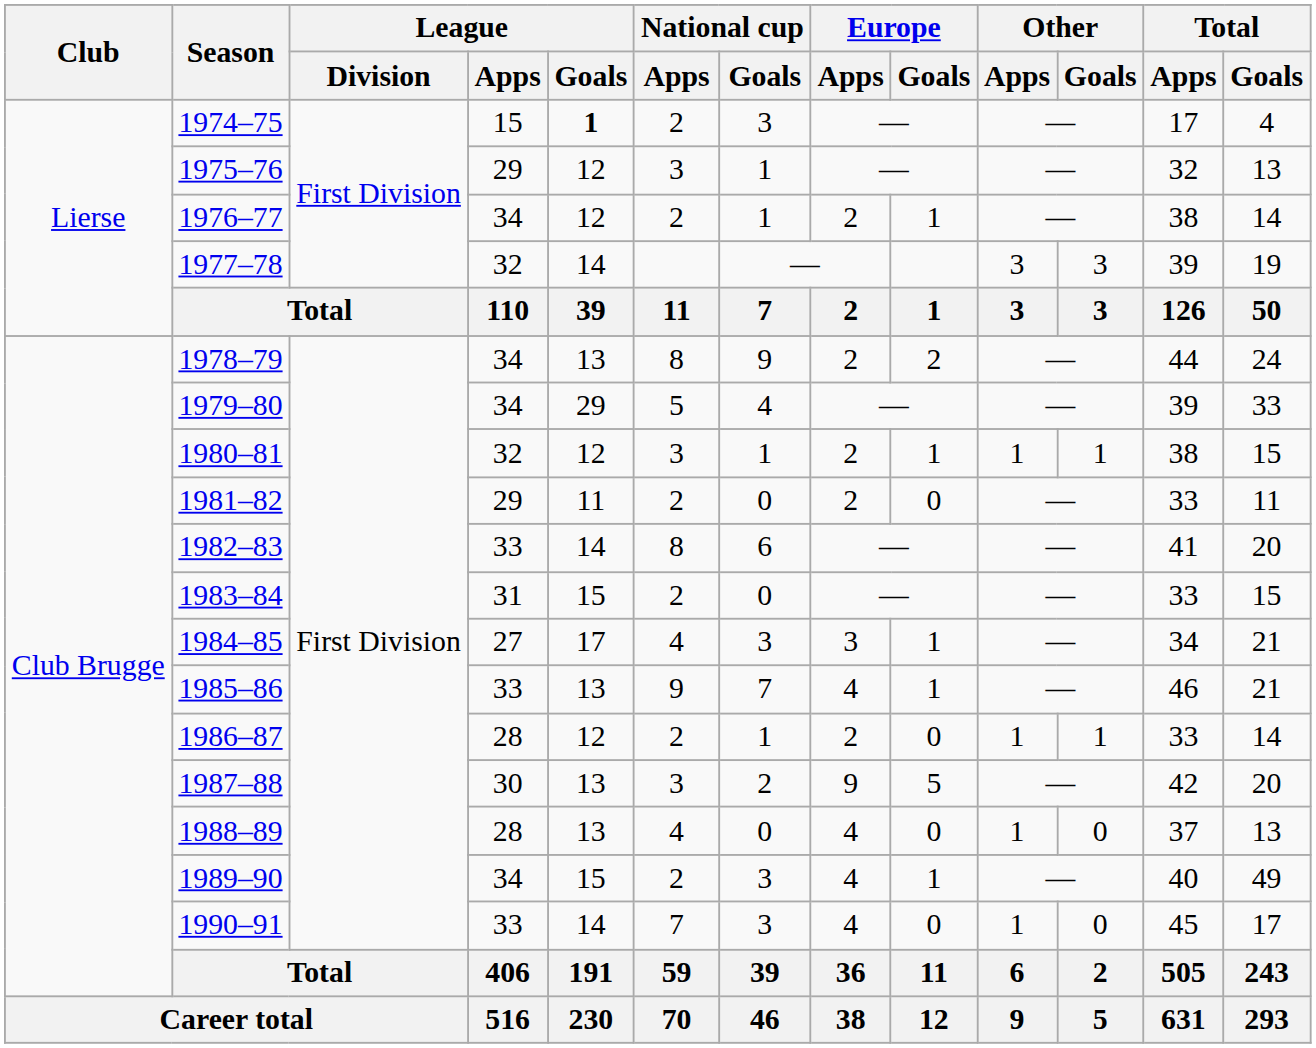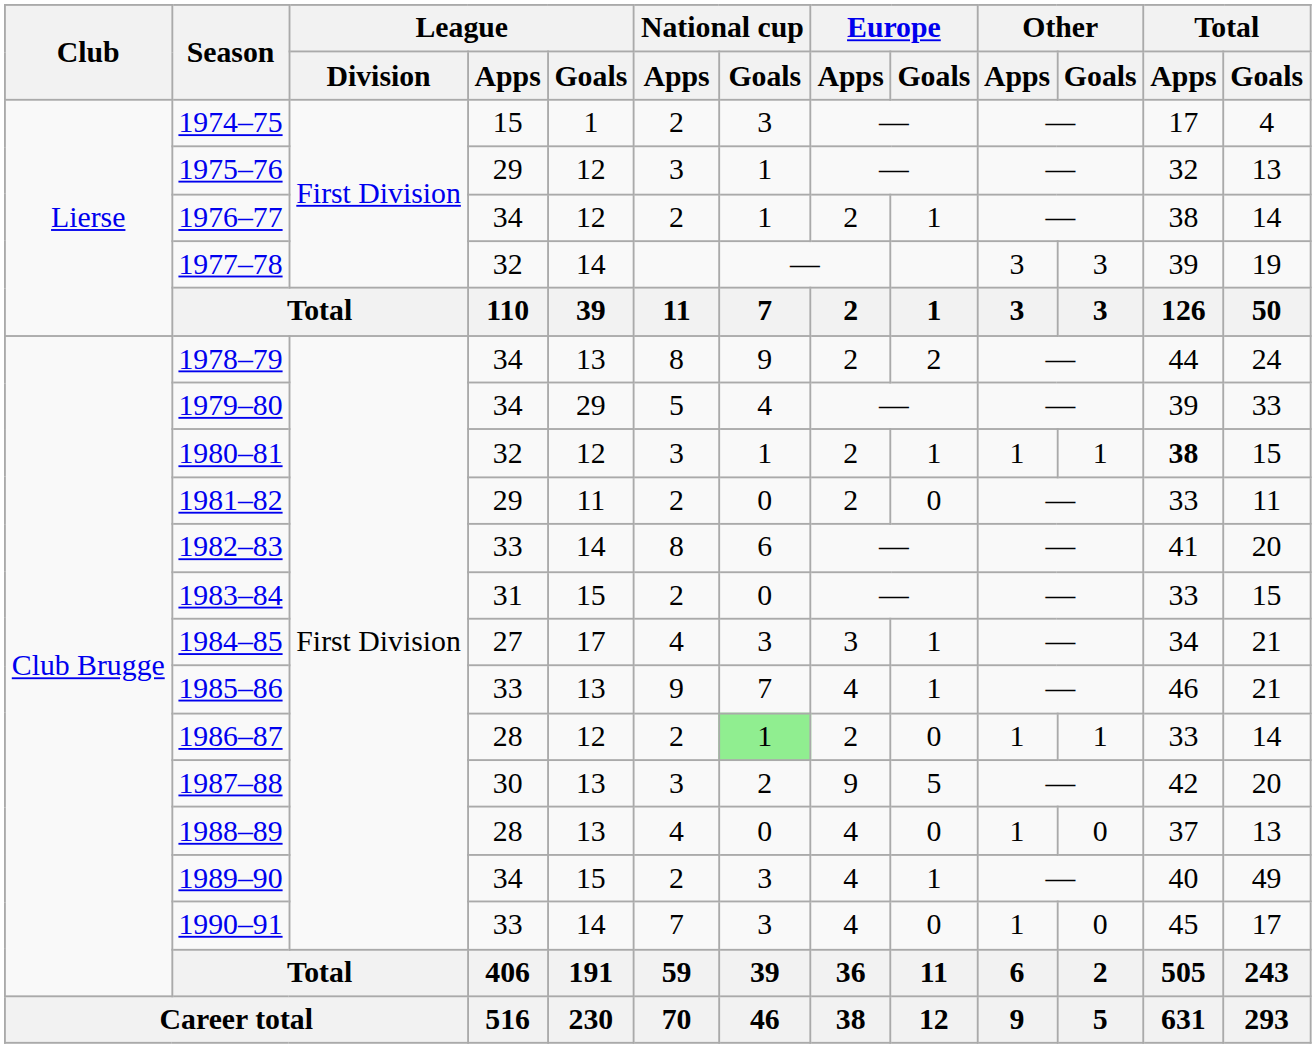1974–75 | League / Goals: bold -> normal
1980–81 | Total / Apps: normal -> bold
1986–87 | National cup / Goals: no background -> lightgreen background
